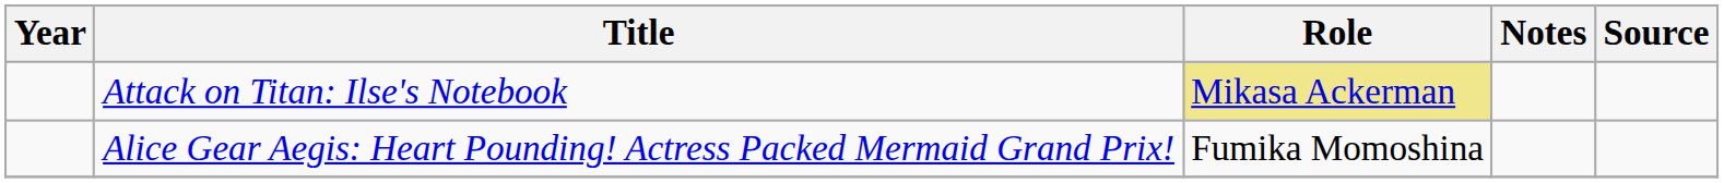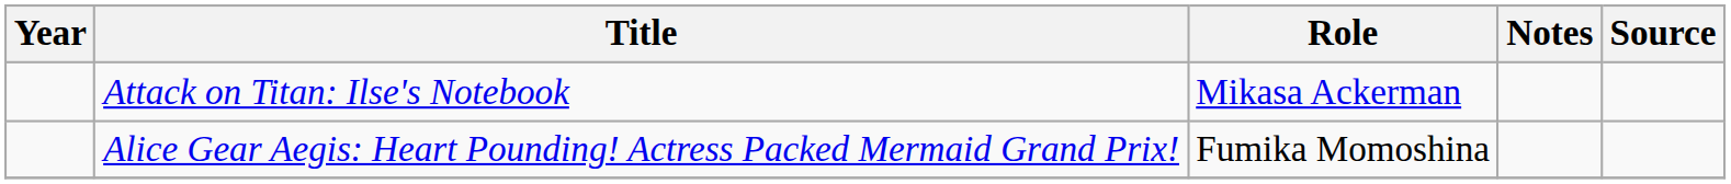Attack on Titan: Ilse's Notebook | Role: khaki background -> no background
